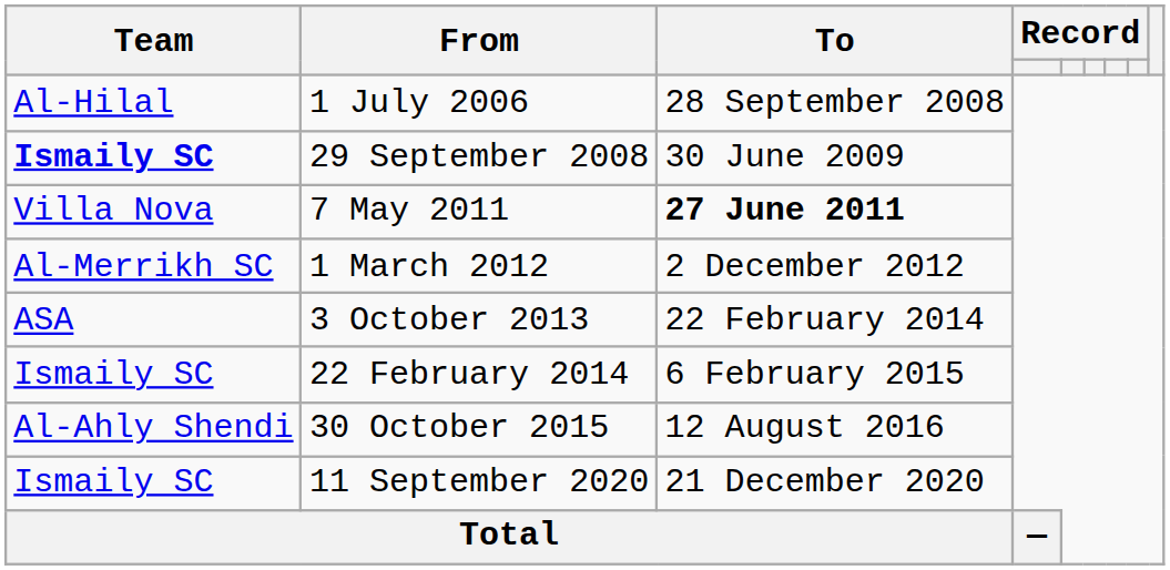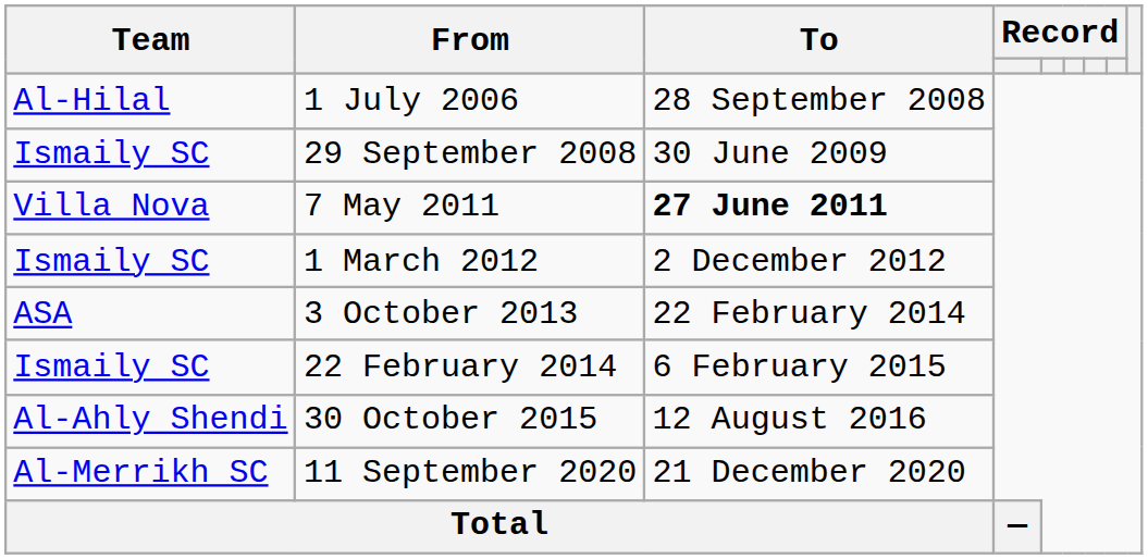29 September 2008 | Team: bold -> normal
1 March 2012 | Team: Al-Merrikh SC -> Ismaily SC
11 September 2020 | Team: Ismaily SC -> Al-Merrikh SC
